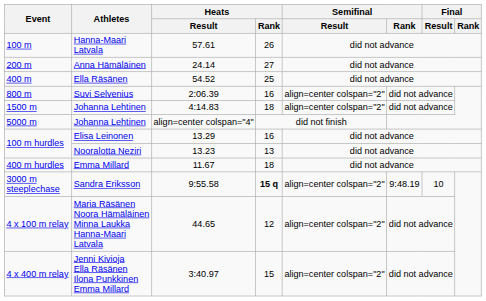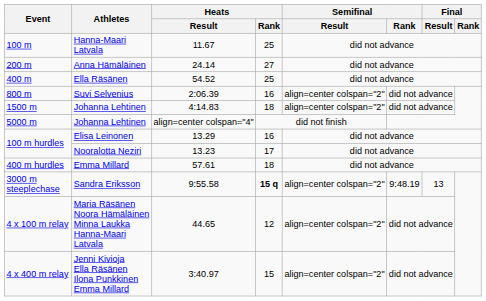100 m | Heats / Result: 57.61 -> 11.67
100 m | Heats / Rank: 26 -> 25
100 m hurdles / Nooralotta Neziri | Heats / Rank: 13 -> 17
400 m hurdles | Heats / Result: 11.67 -> 57.61
3000 m steeplechase | Final / Result: 10 -> 13
